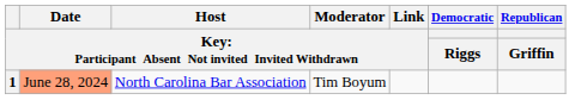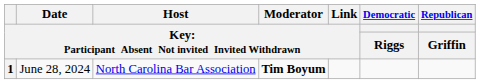1 | column 2: lightsalmon background -> no background
1 | column 4: normal -> bold
